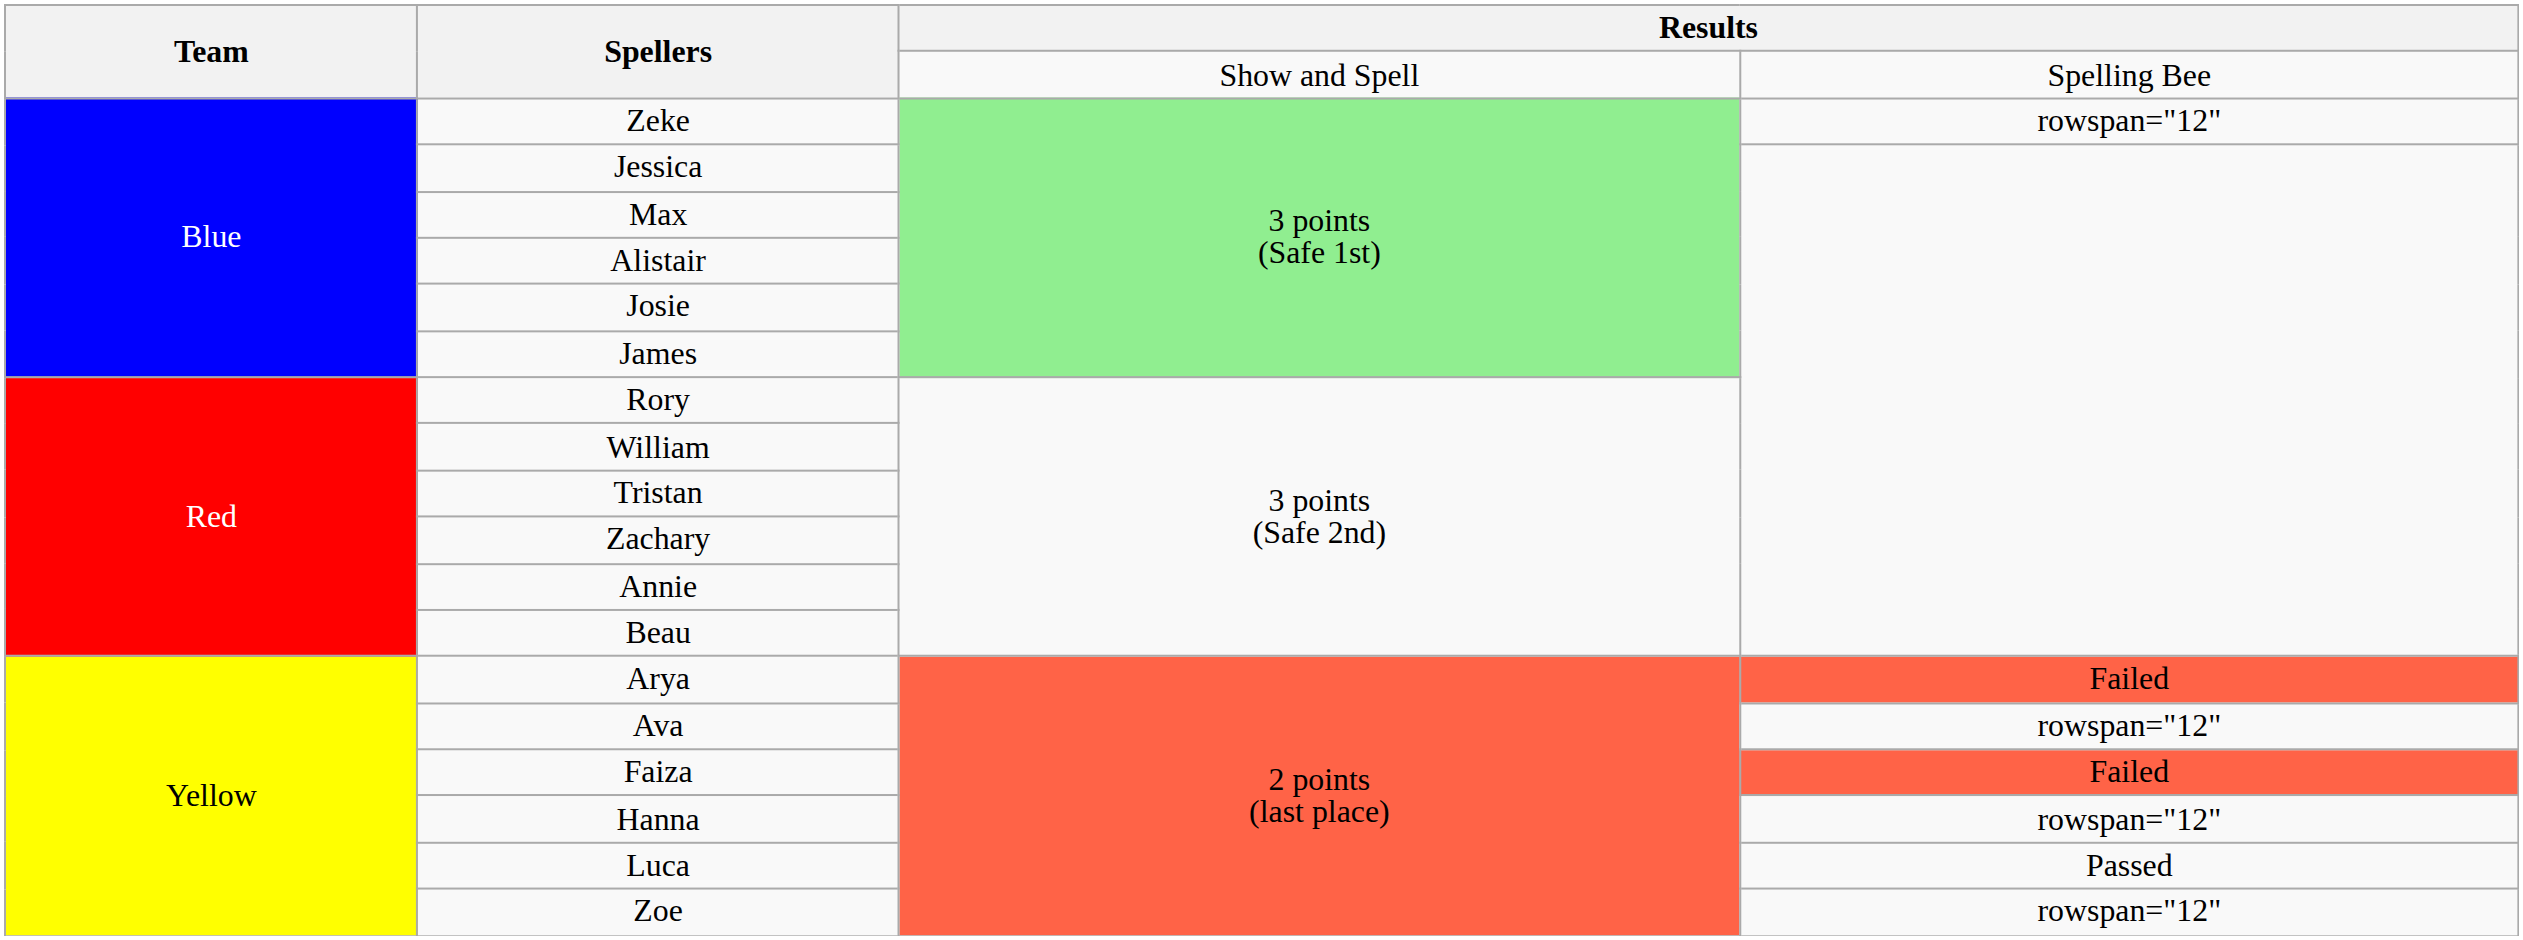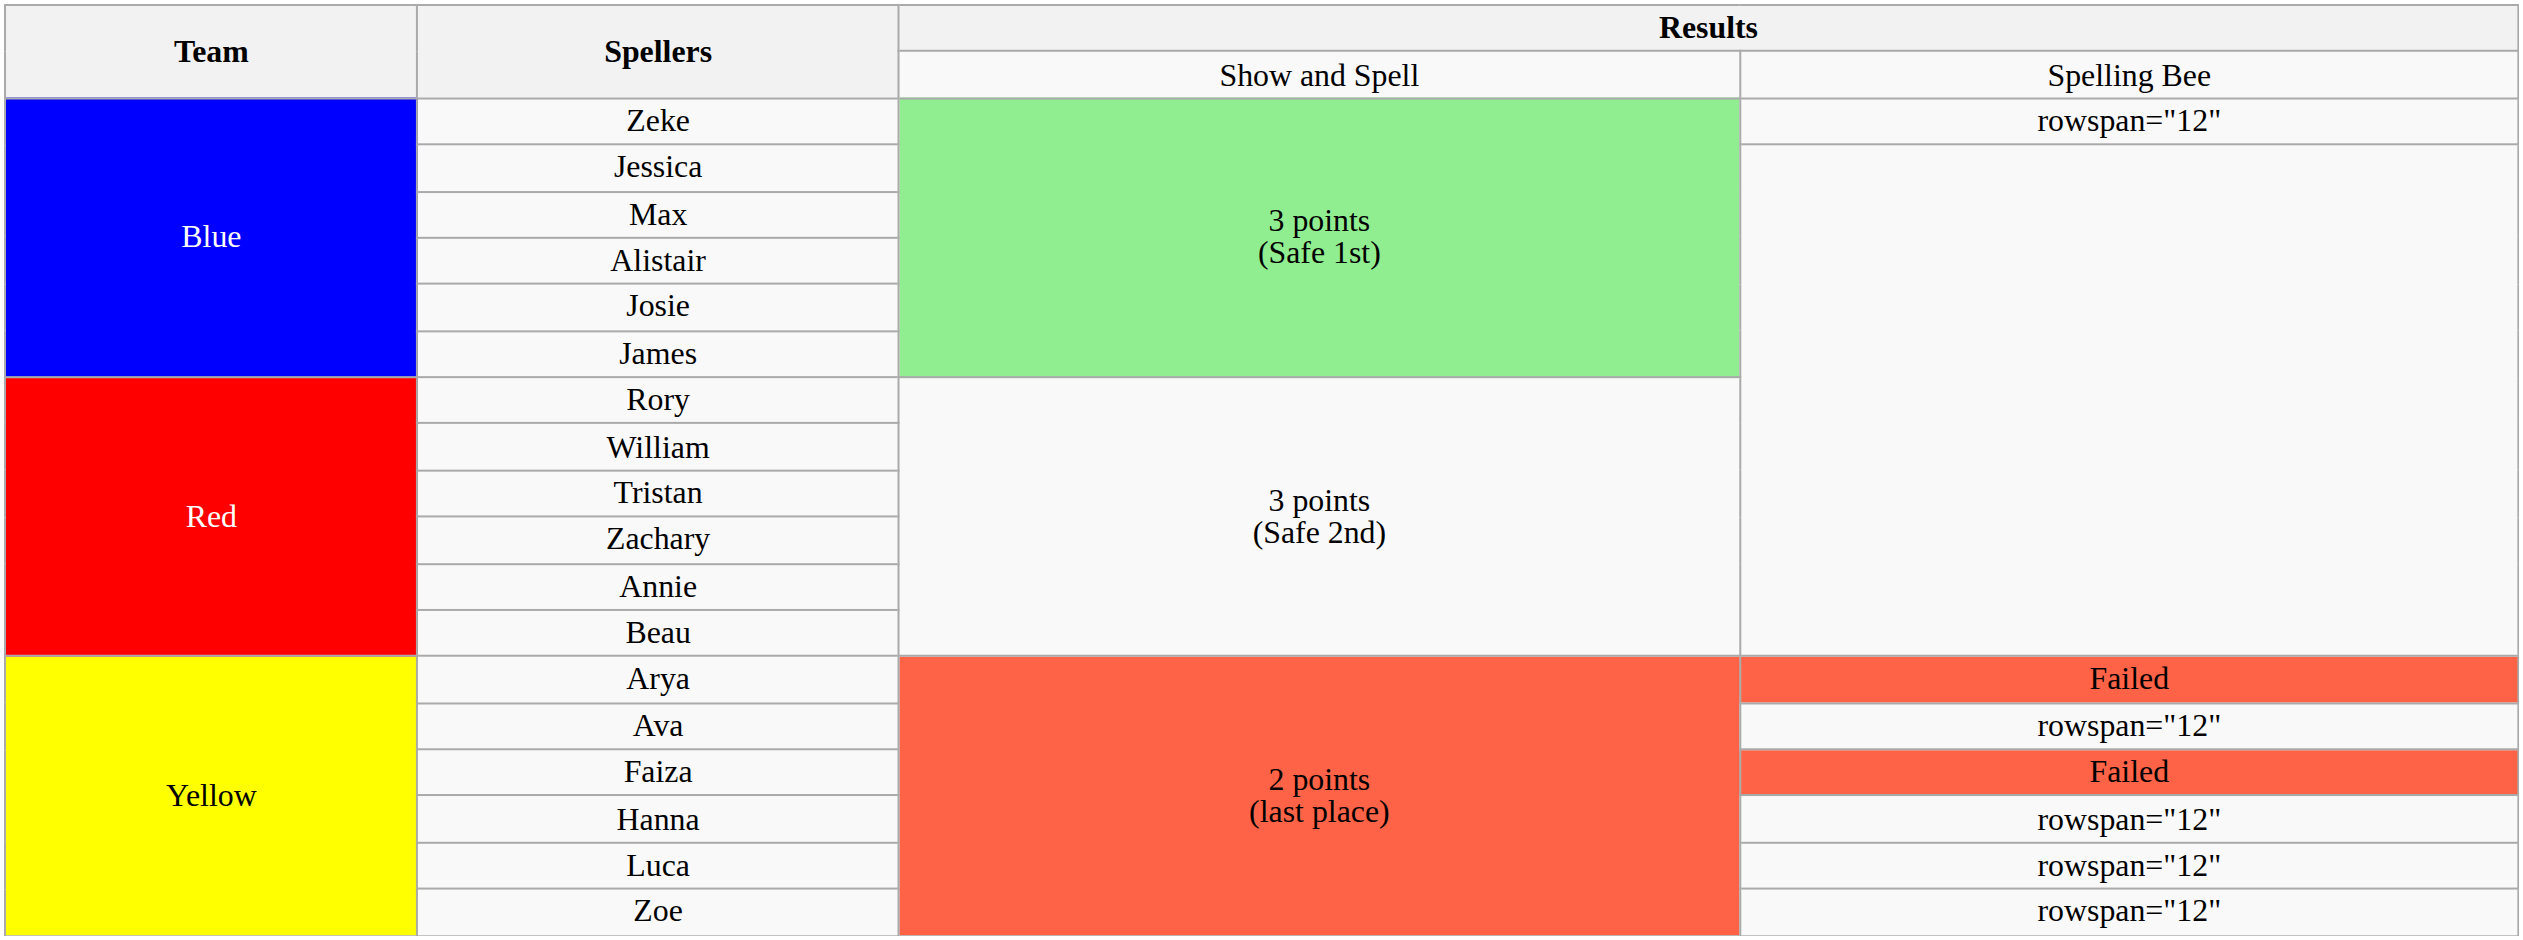Luca | column 4: Passed -> rowspan="12"
